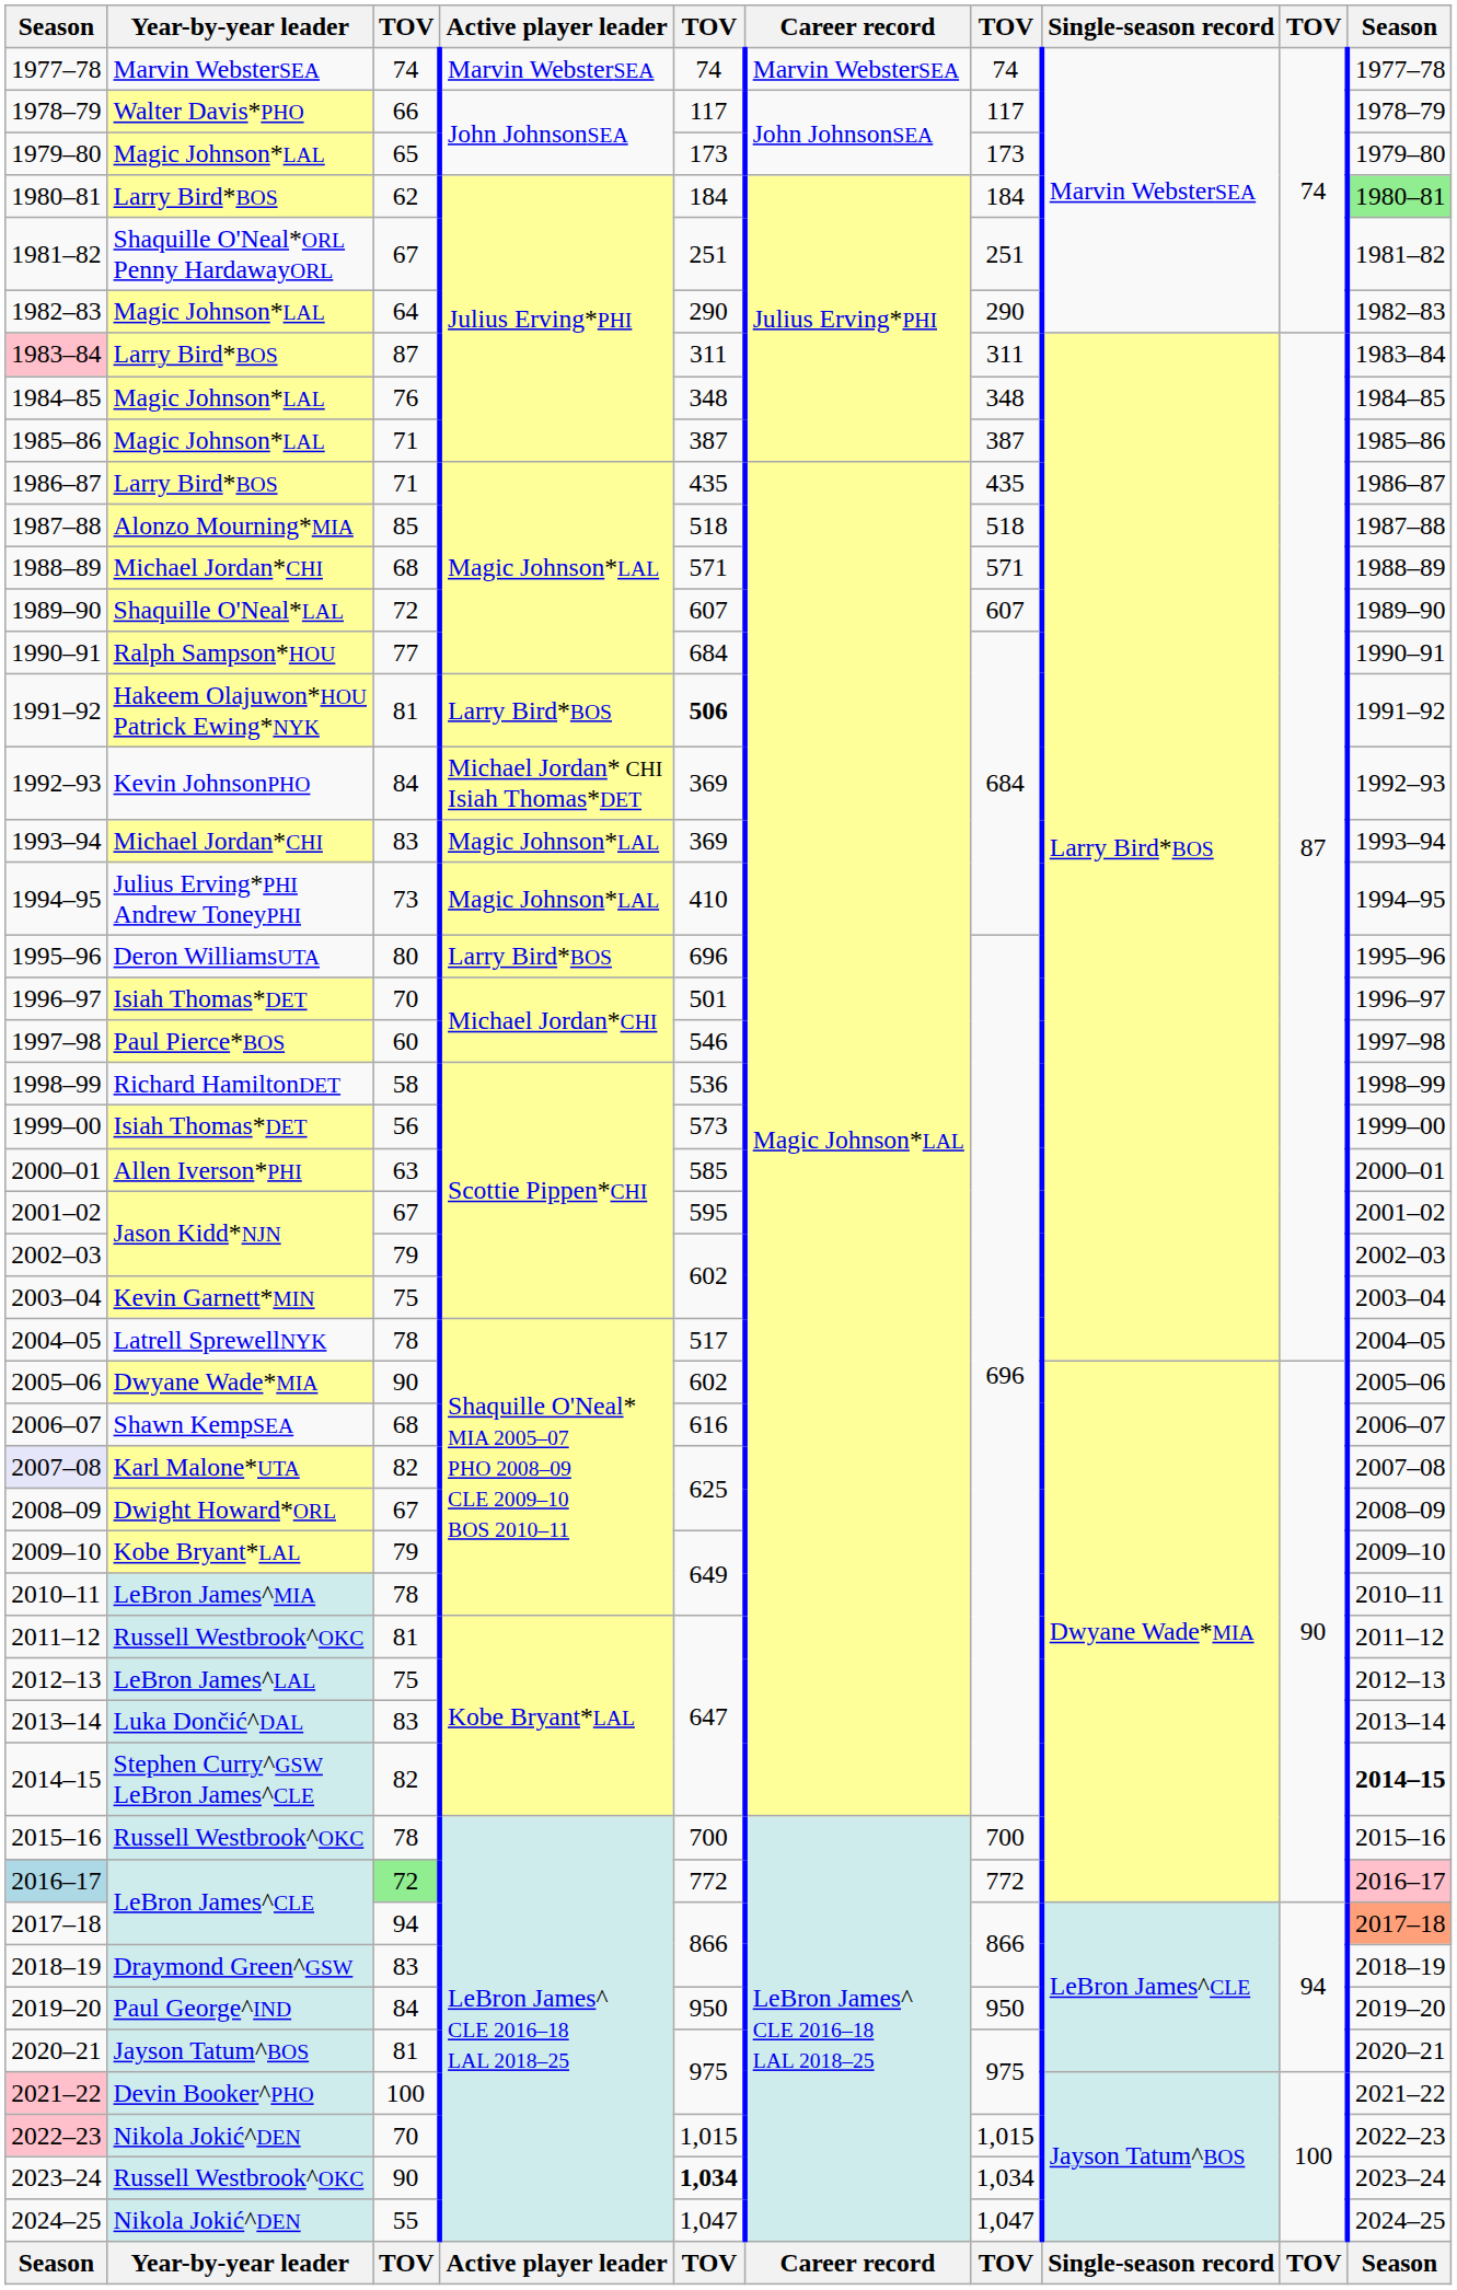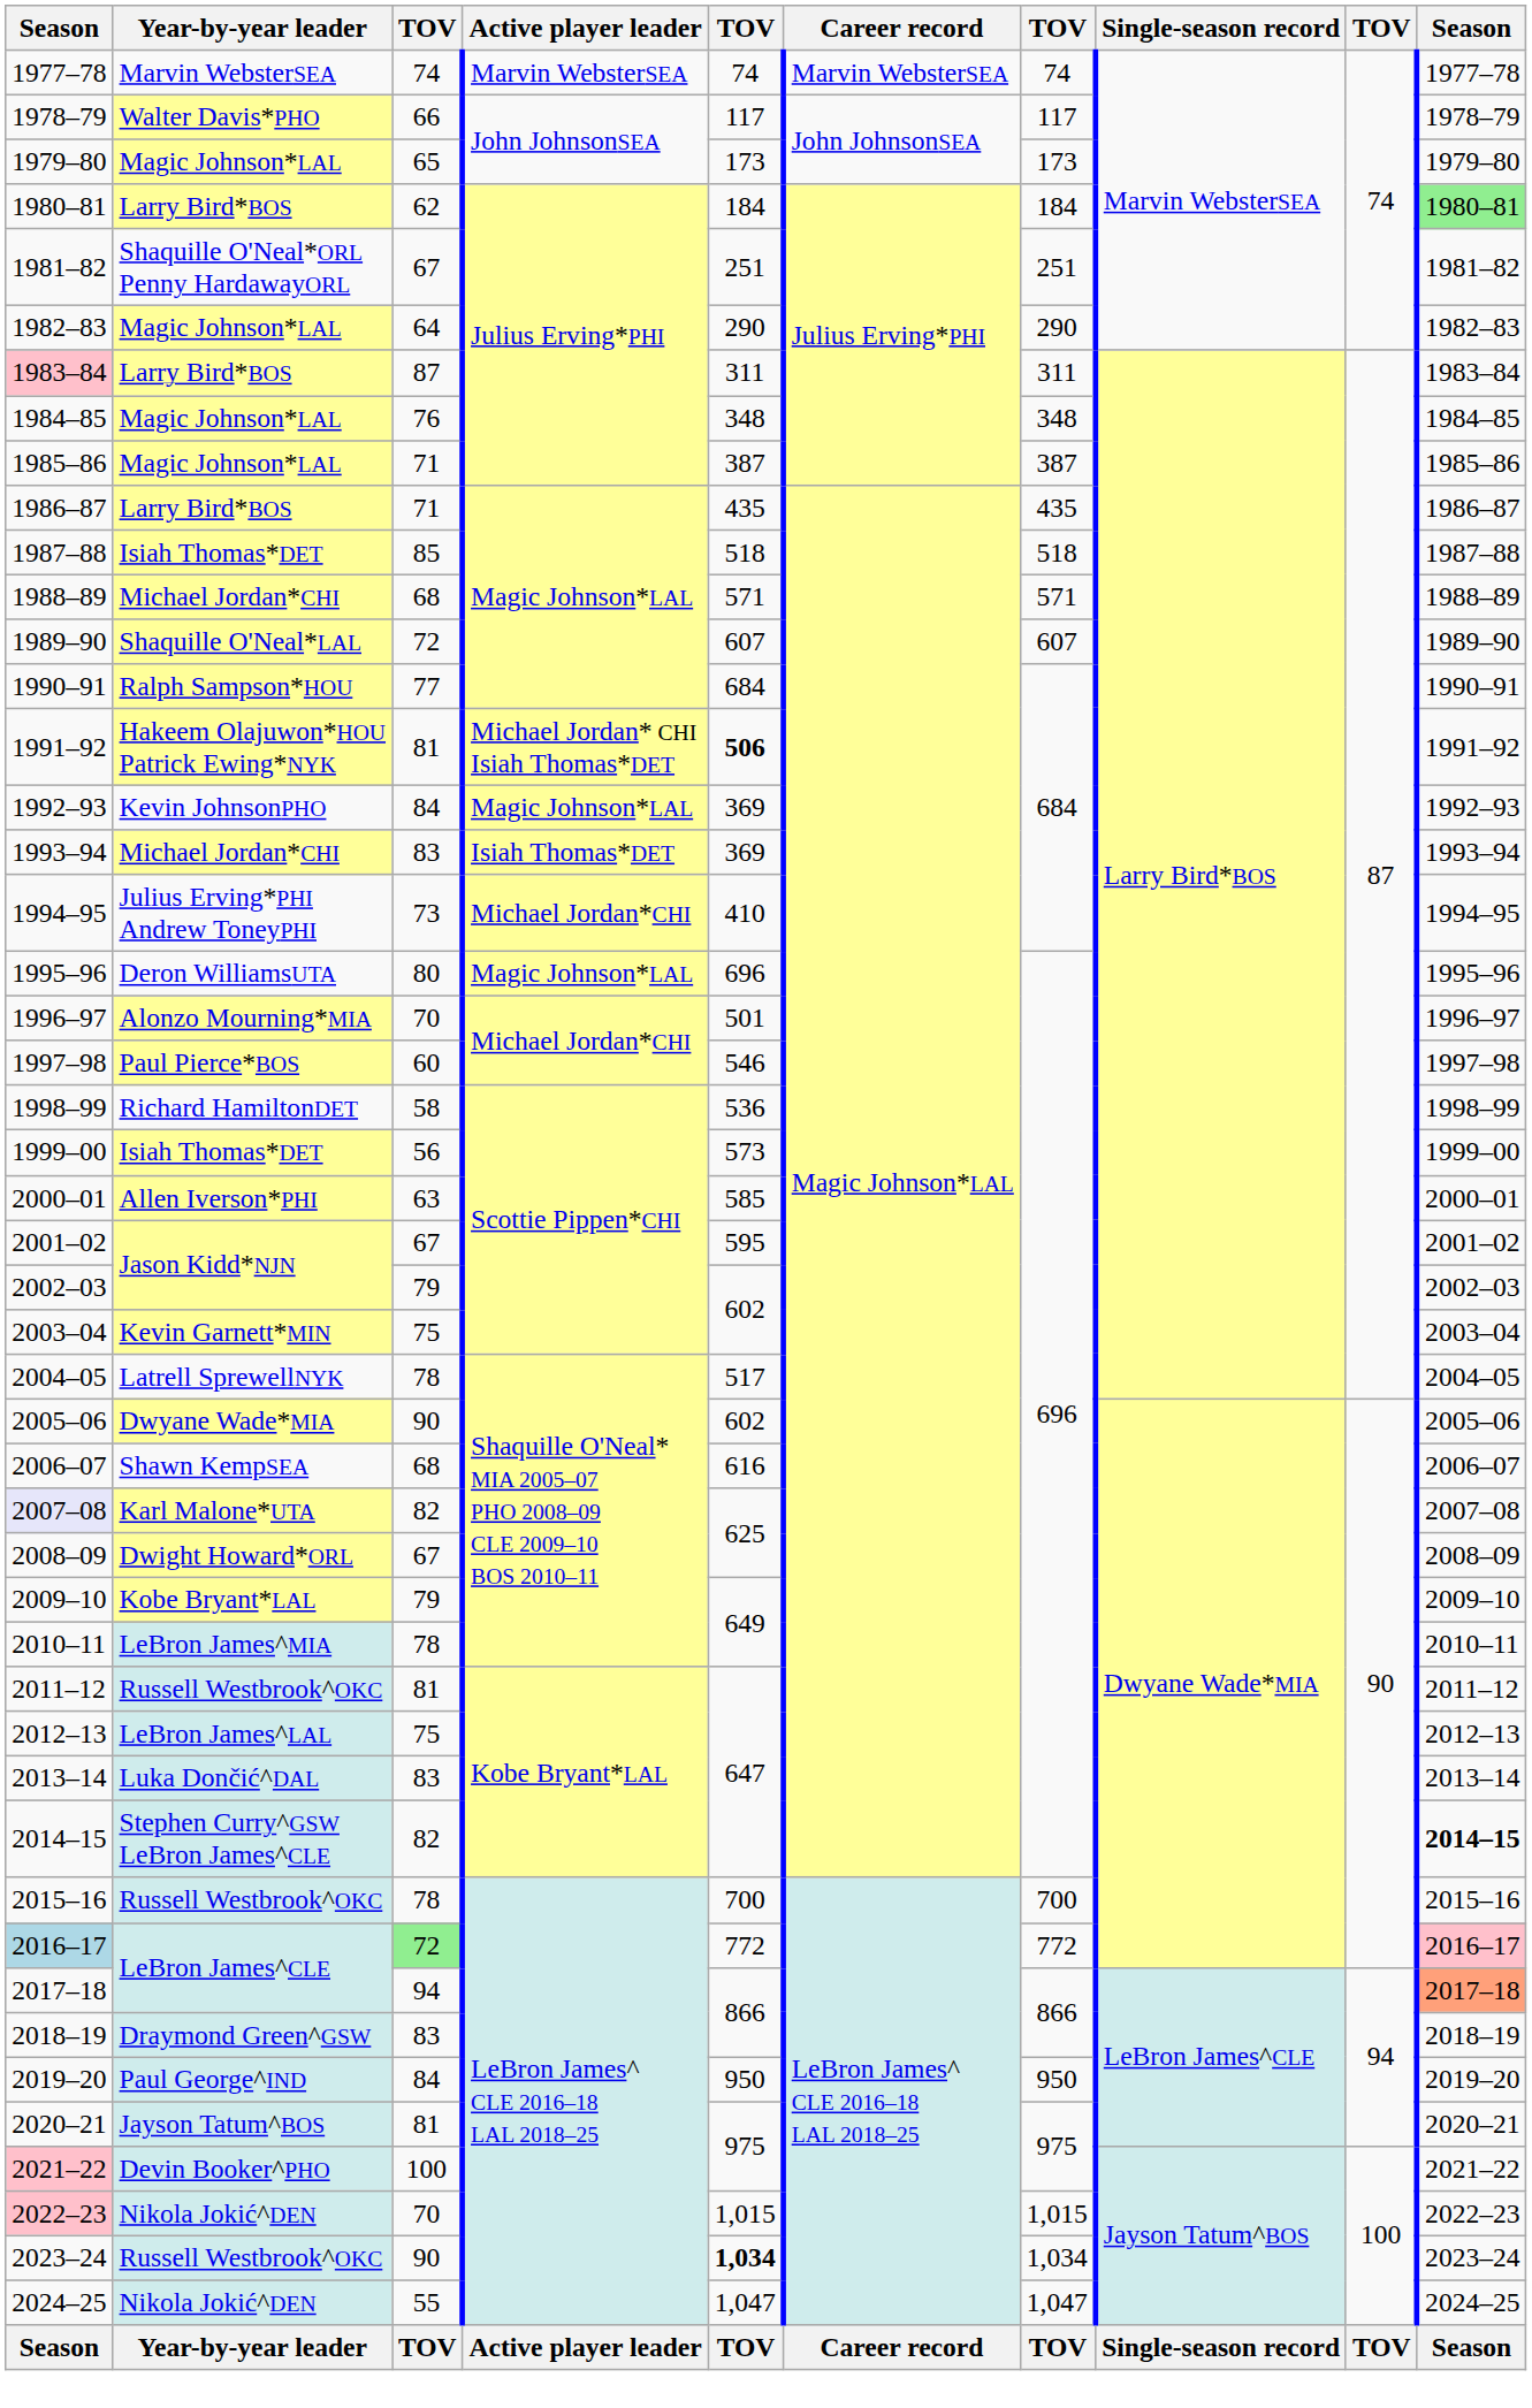row 12 | Year-by-year leader: Alonzo Mourning*MIA -> Isiah Thomas*DET
row 16 | Active player leader: Larry Bird*BOS -> Michael Jordan* CHI Isiah Thomas*DET
row 17 | Active player leader: Michael Jordan* CHI Isiah Thomas*DET -> Magic Johnson*LAL
row 18 | Active player leader: Magic Johnson*LAL -> Isiah Thomas*DET
row 19 | Active player leader: Magic Johnson*LAL -> Michael Jordan*CHI
row 20 | Active player leader: Larry Bird*BOS -> Magic Johnson*LAL
row 21 | Year-by-year leader: Isiah Thomas*DET -> Alonzo Mourning*MIA
